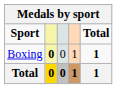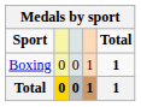Boxing | column 2: bold -> normal
